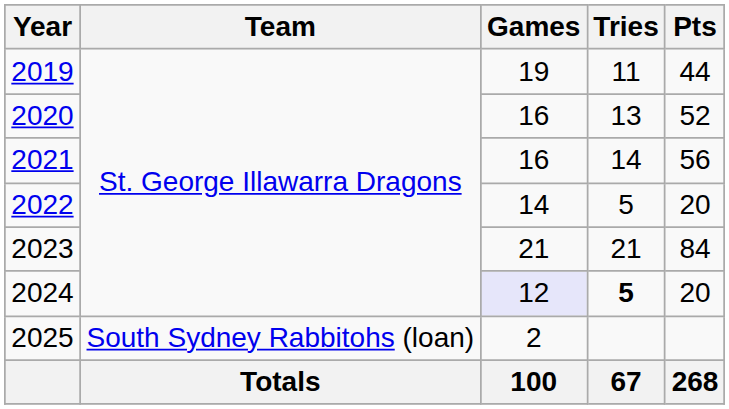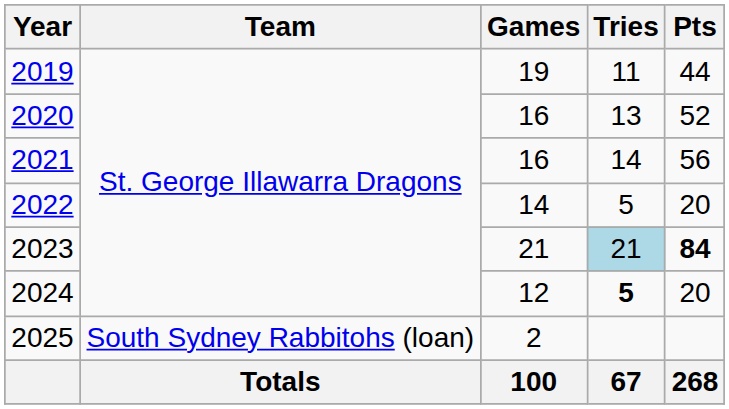2023 | Tries: no background -> lightblue background
2023 | Pts: normal -> bold
2024 | Games: lavender background -> no background
